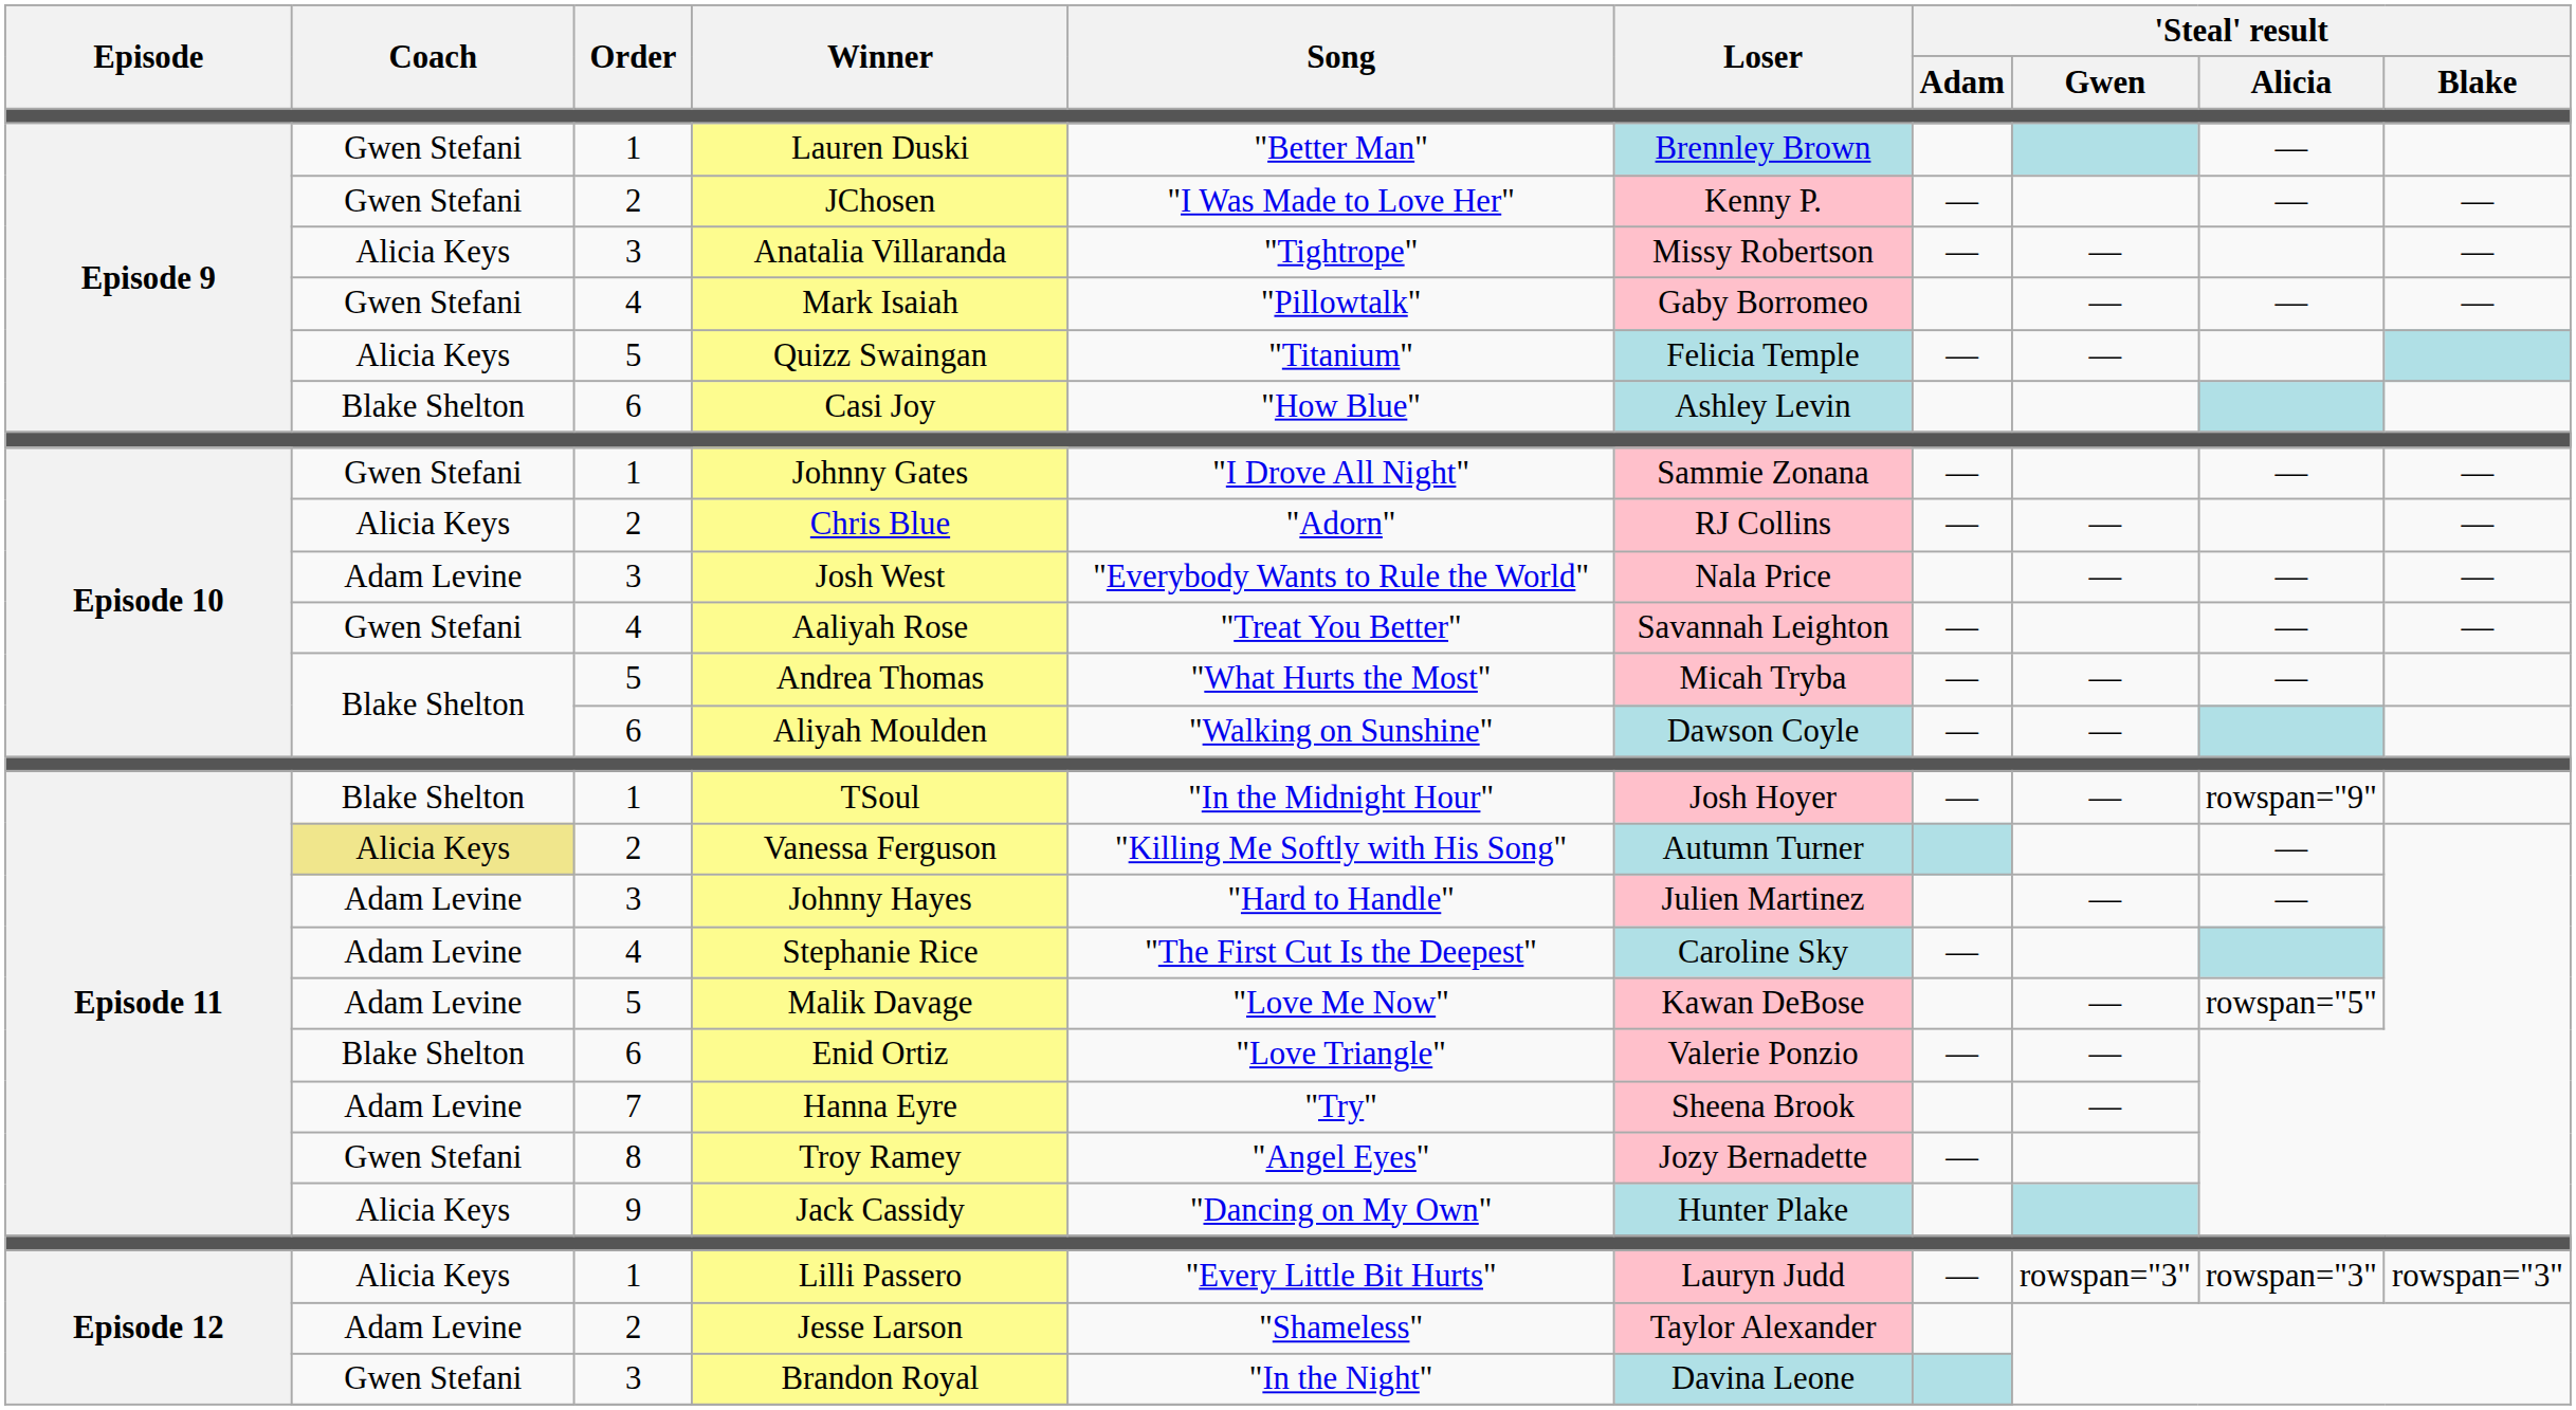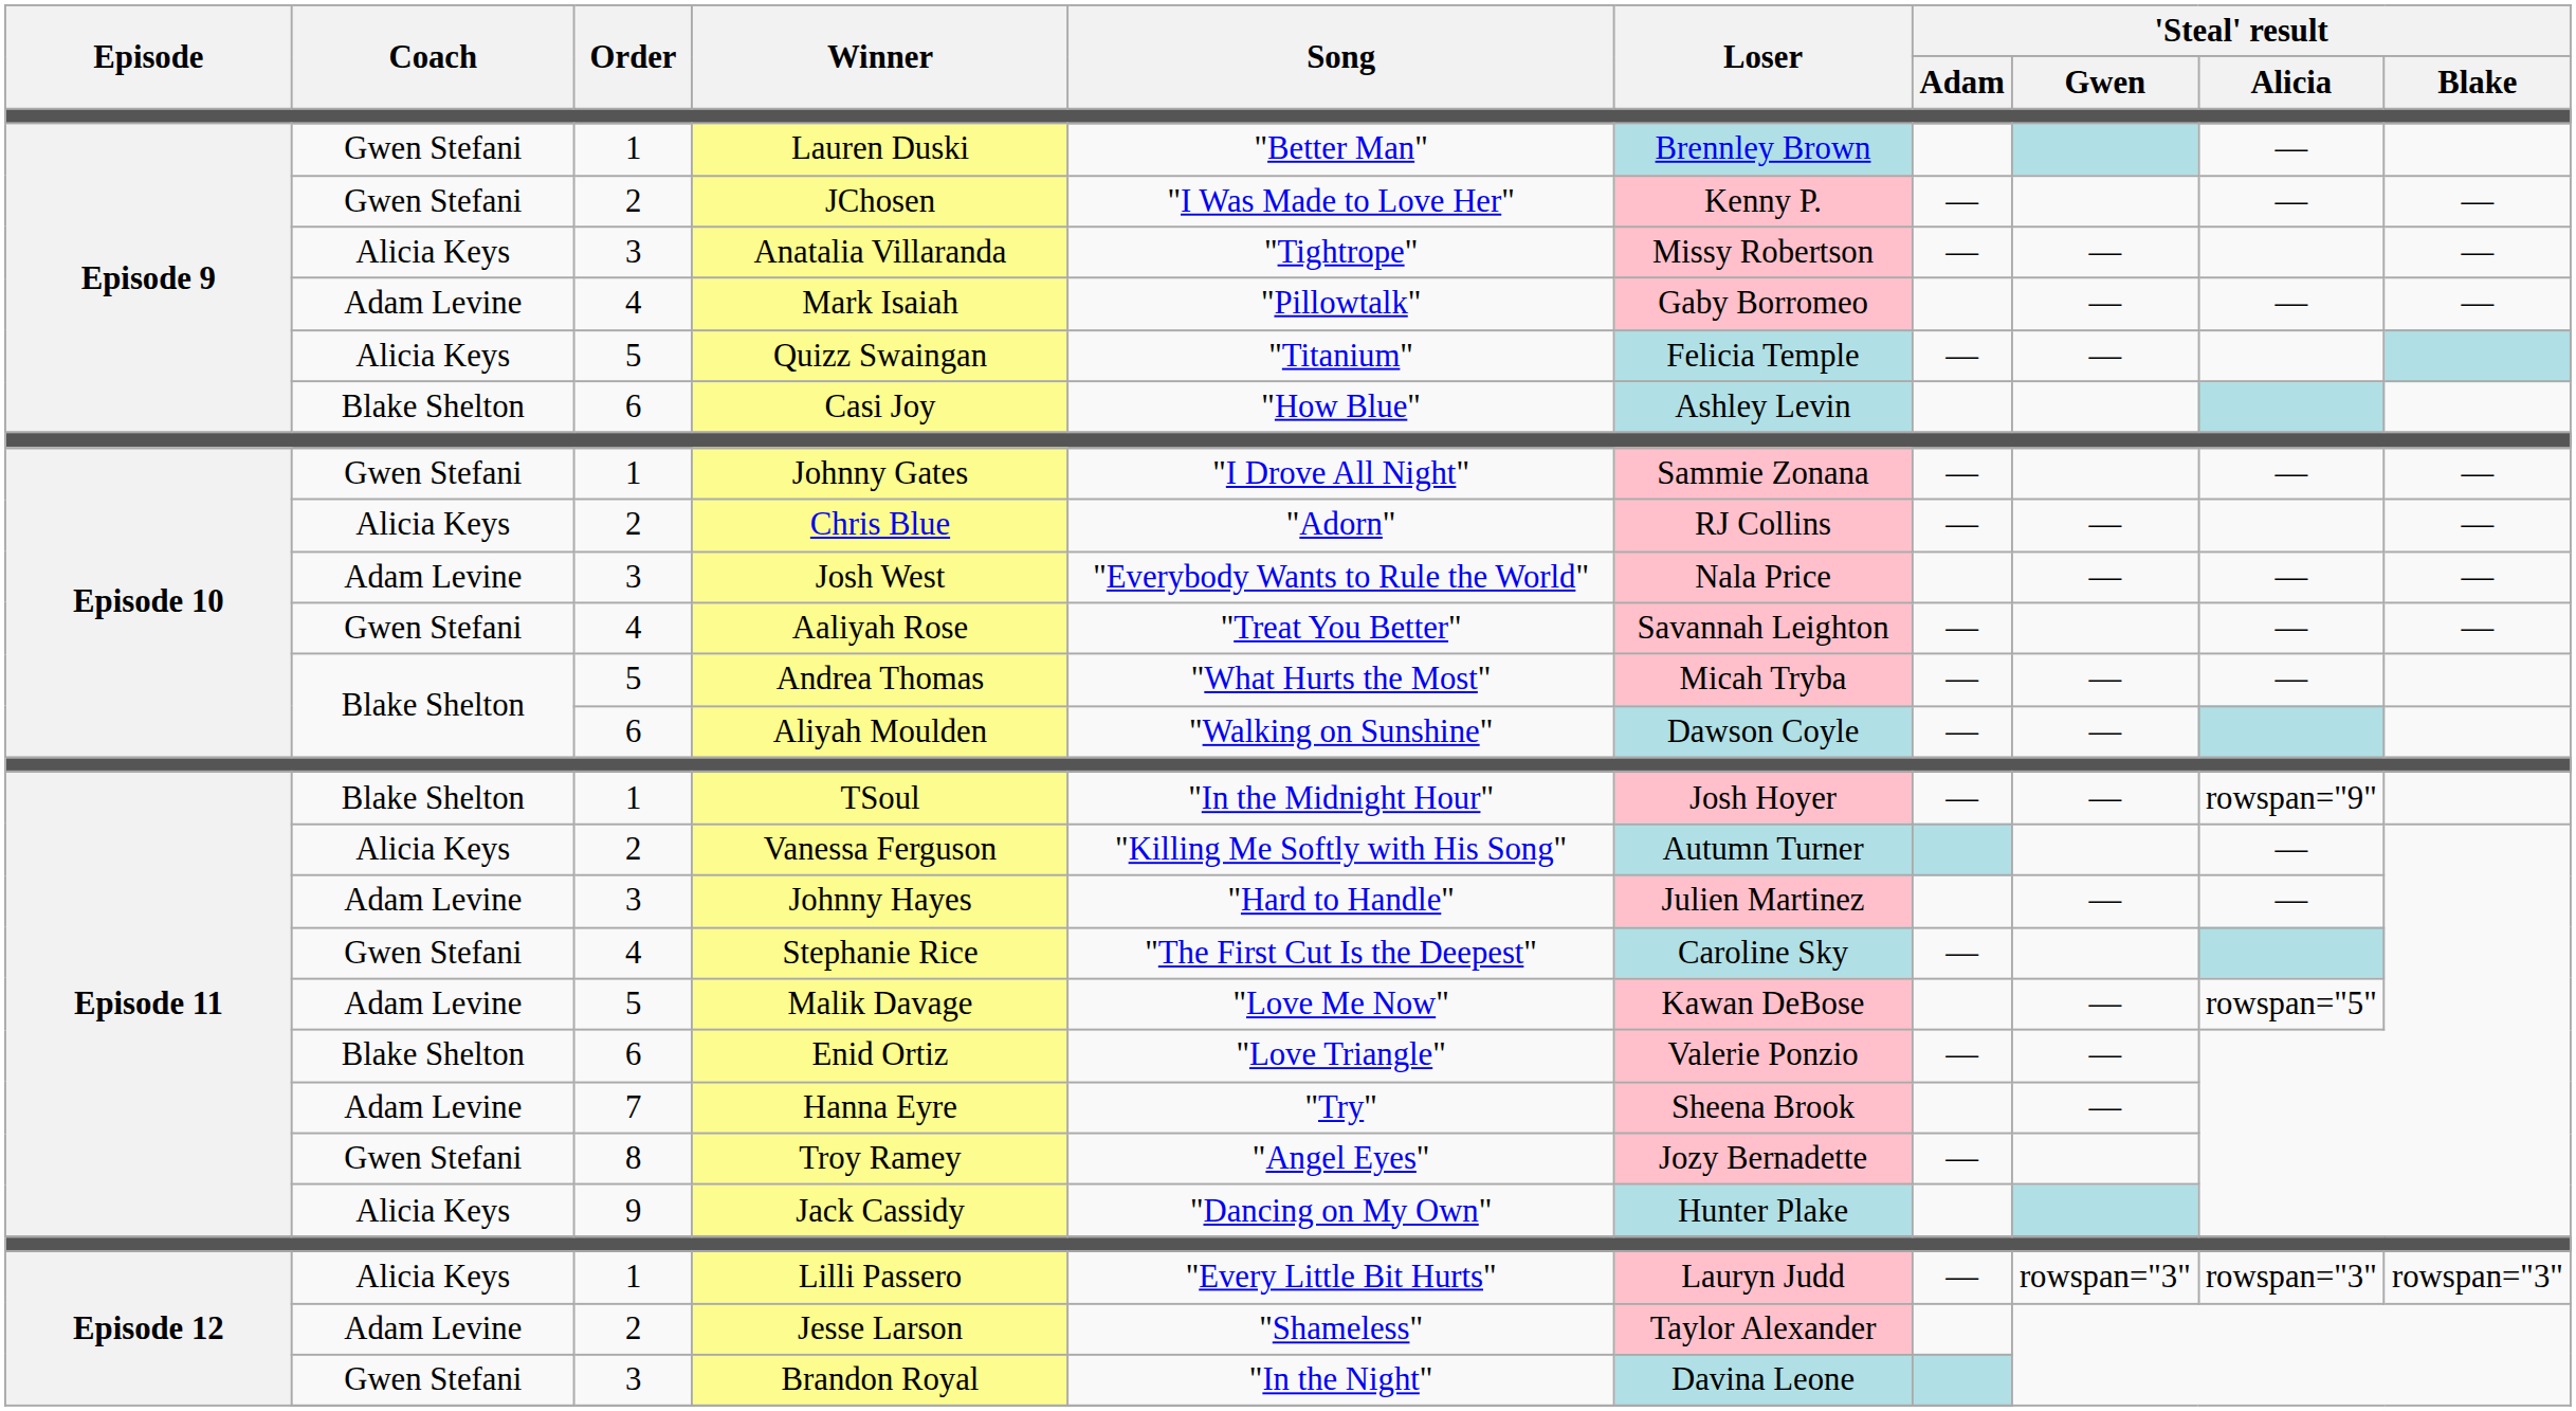Mark Isaiah | Coach: Gwen Stefani -> Adam Levine
Vanessa Ferguson | Coach: khaki background -> no background
Stephanie Rice | Coach: Adam Levine -> Gwen Stefani
